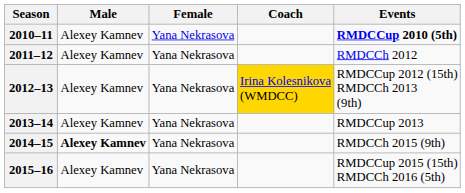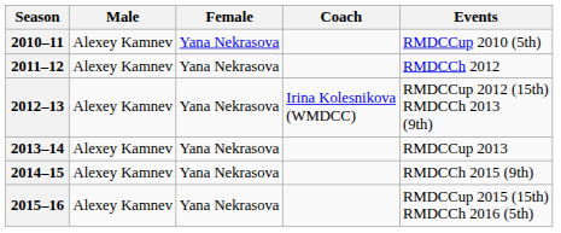2010–11 | Events: bold -> normal
2012–13 | Coach: gold background -> no background
2014–15 | Male: bold -> normal
